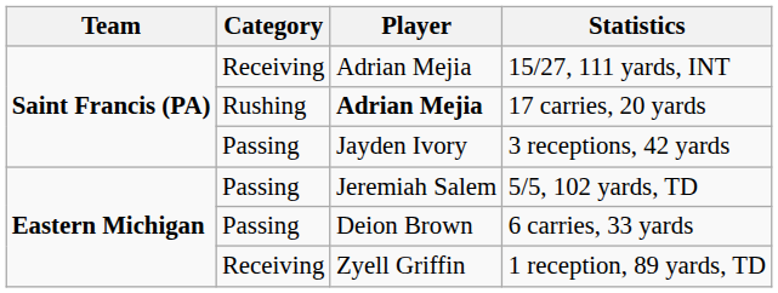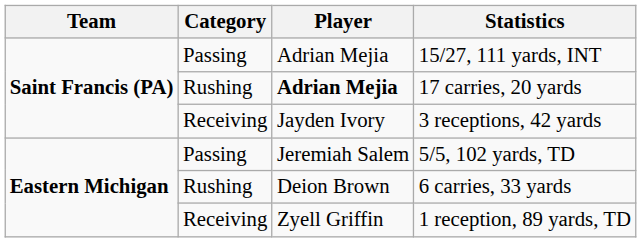15/27, 111 yards, INT | Category: Receiving -> Passing
3 receptions, 42 yards | Category: Passing -> Receiving
6 carries, 33 yards | Category: Passing -> Rushing
